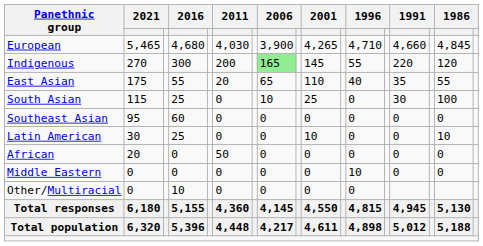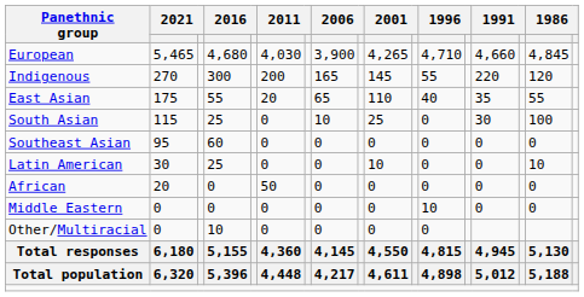Indigenous | column 8: lightgreen background -> no background
